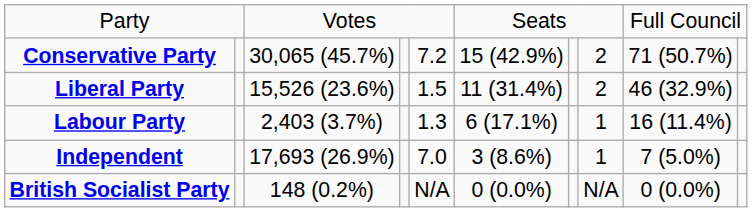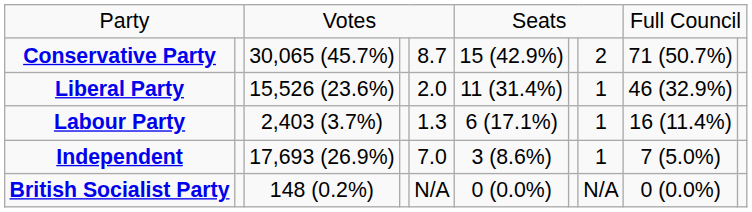Conservative Party | column 5: 7.2 -> 8.7
Liberal Party | column 5: 1.5 -> 2.0
Liberal Party | column 8: 2 -> 1
